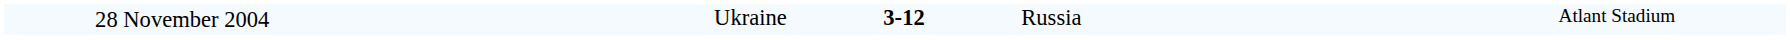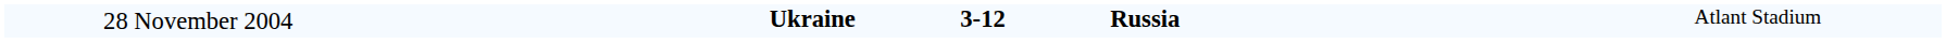Ukraine | column 2: normal -> bold
Ukraine | column 4: normal -> bold
